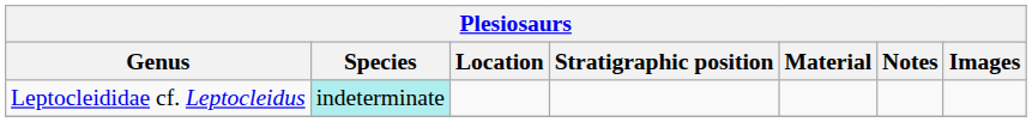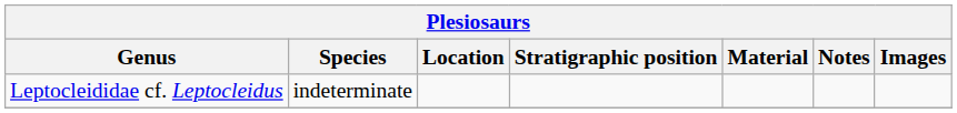Leptocleididae cf. Leptocleidus | Species: paleturquoise background -> no background
